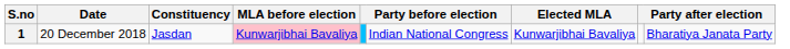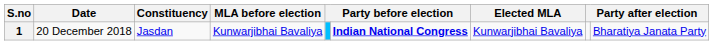1 | MLA before election: pink background -> no background
1 | column 6: normal -> bold
